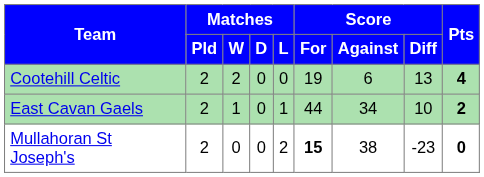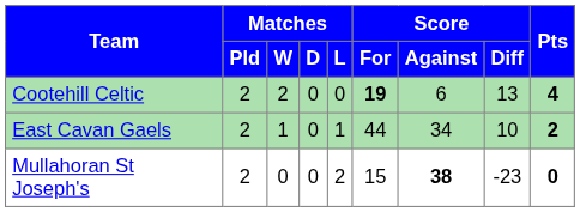Cootehill Celtic | Score / For: normal -> bold
Mullahoran St Joseph's | Score / For: bold -> normal
Mullahoran St Joseph's | Score / Against: normal -> bold
